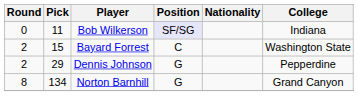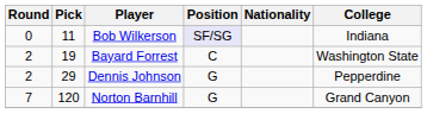Bayard Forrest | Pick: 15 -> 19
Norton Barnhill | Round: 8 -> 7
Norton Barnhill | Pick: 134 -> 120
